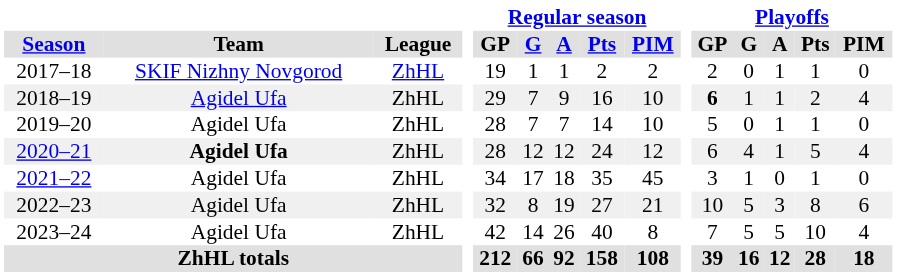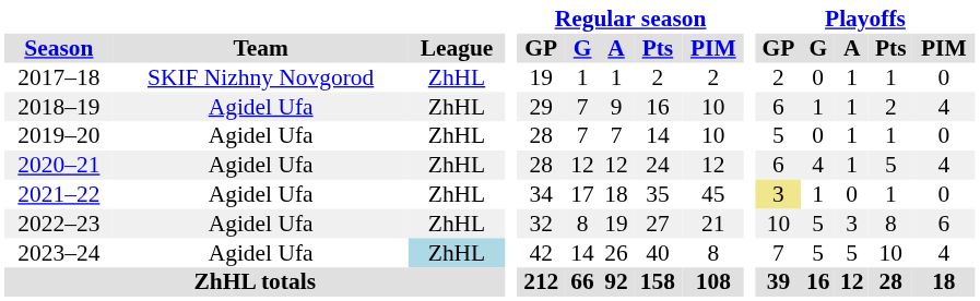2018–19 | Playoffs / GP: bold -> normal
2020–21 | Team: bold -> normal
2021–22 | Playoffs / GP: no background -> khaki background
2023–24 | League: no background -> lightblue background
